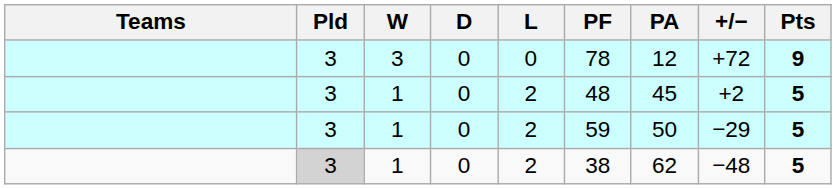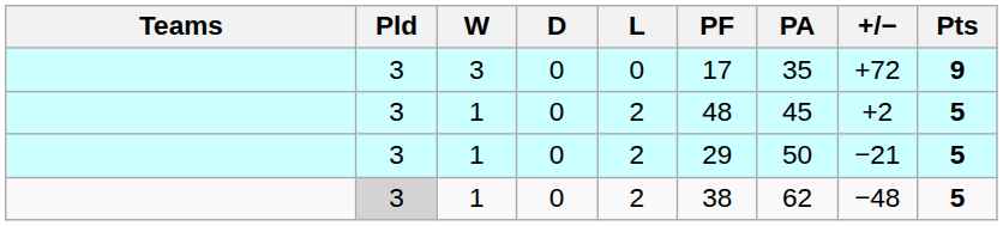row 2 | PF: 78 -> 17
row 2 | PA: 12 -> 35
row 4 | PF: 59 -> 29
row 4 | +/−: −29 -> −21
